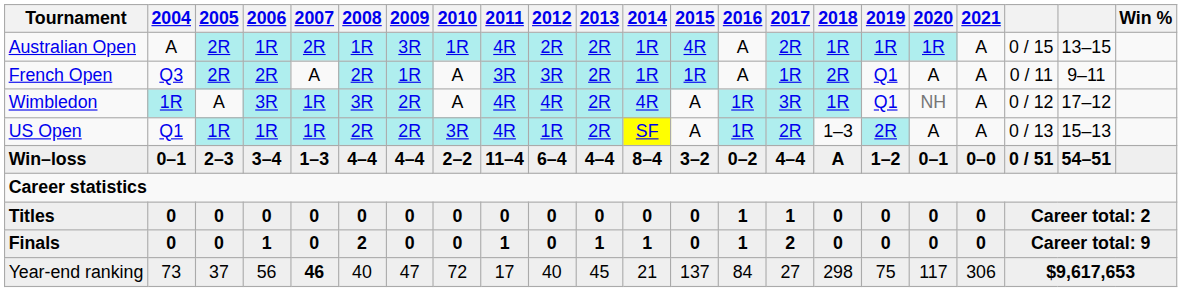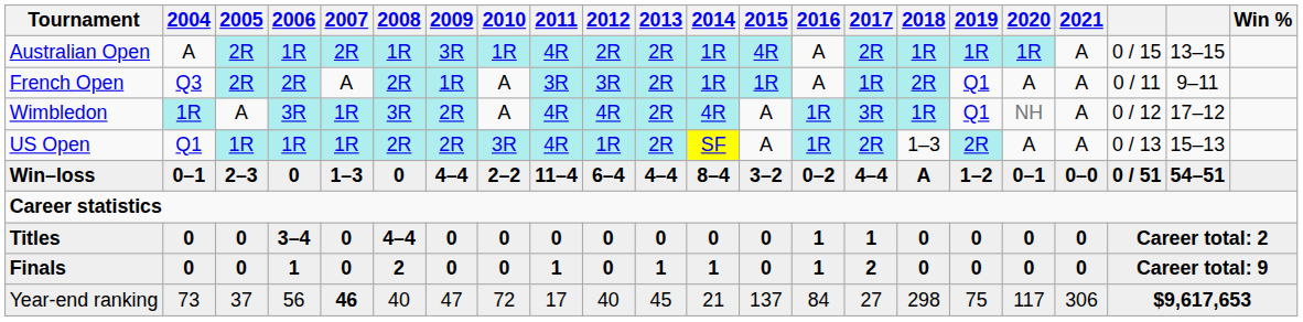Win–loss | 2006: 3–4 -> 0
Win–loss | 2008: 4–4 -> 0
Titles | 2006: 0 -> 3–4
Titles | 2008: 0 -> 4–4
